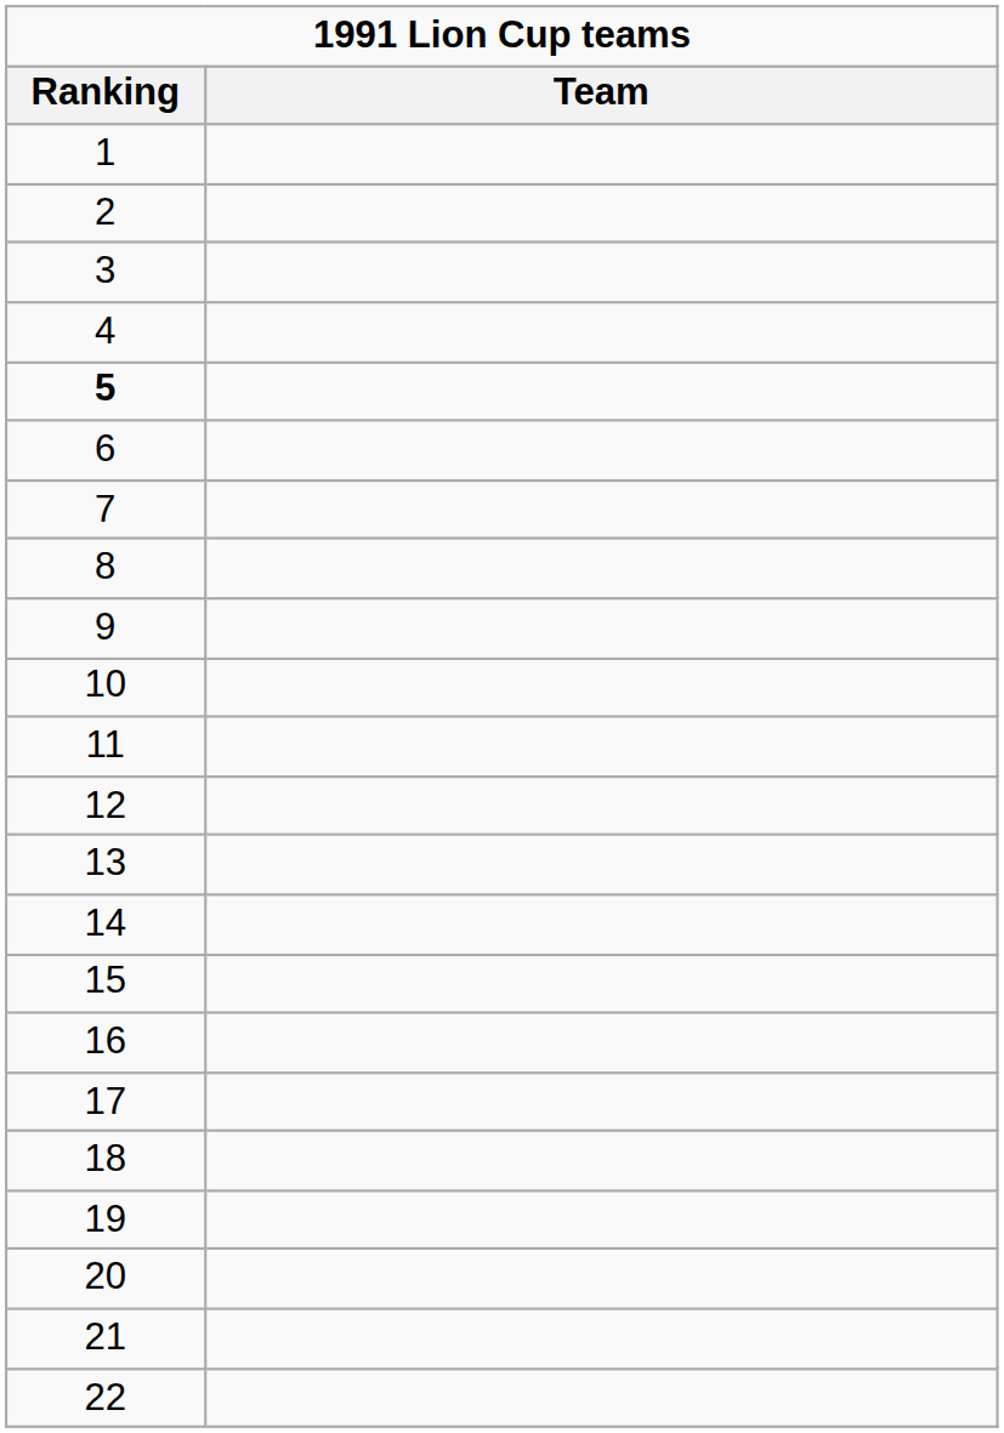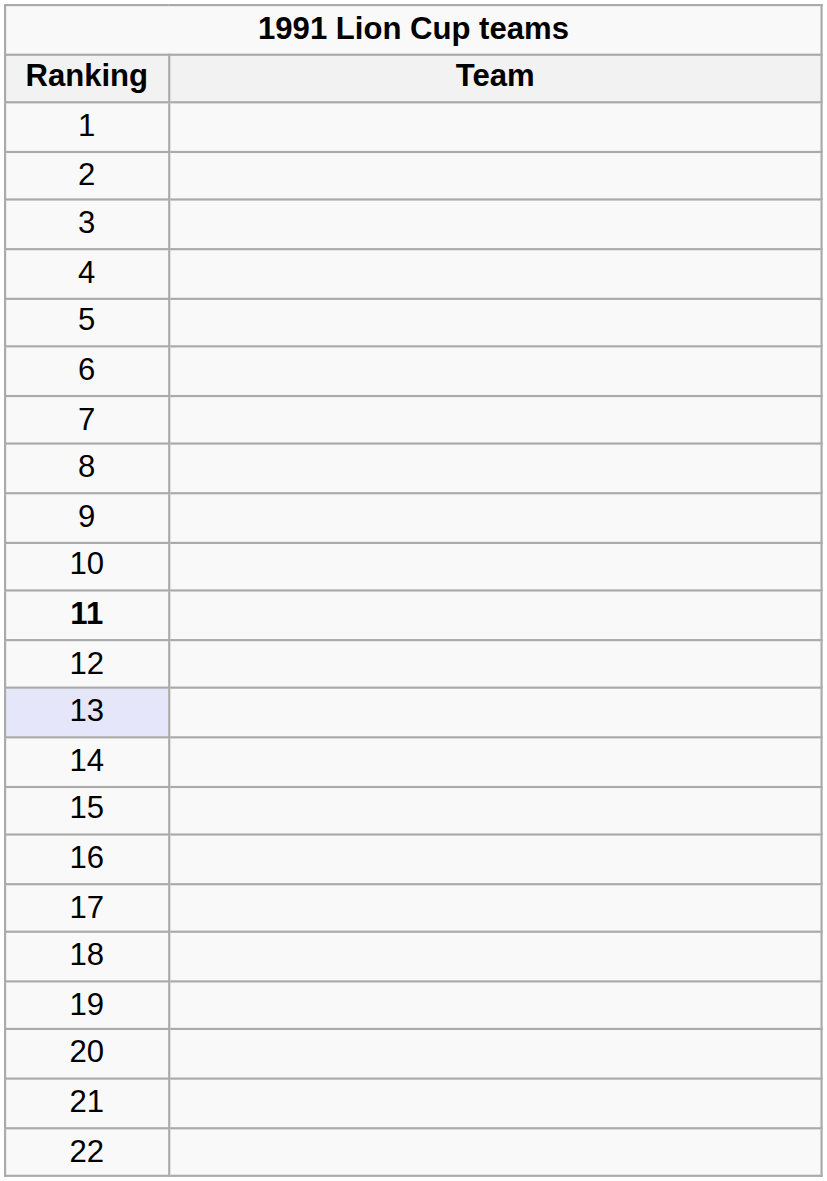5 | Ranking: bold -> normal
11 | Ranking: normal -> bold
13 | Ranking: no background -> lavender background
